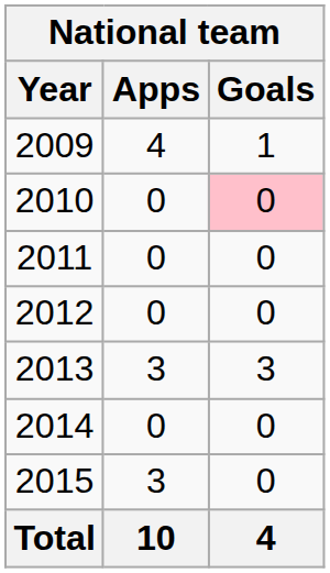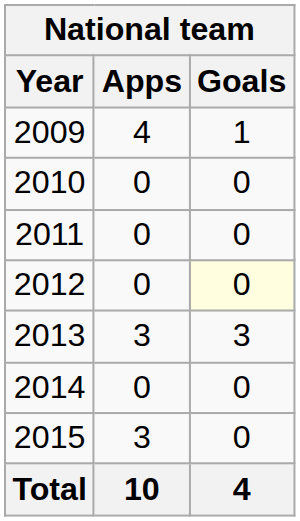2010 | Goals: pink background -> no background
2012 | Goals: no background -> lightyellow background
